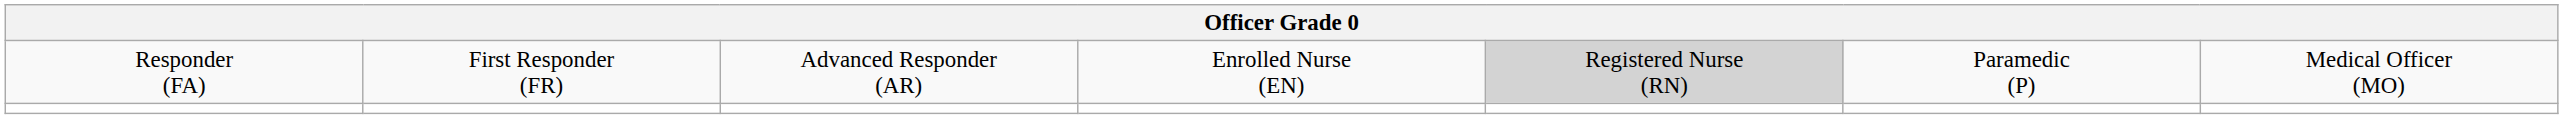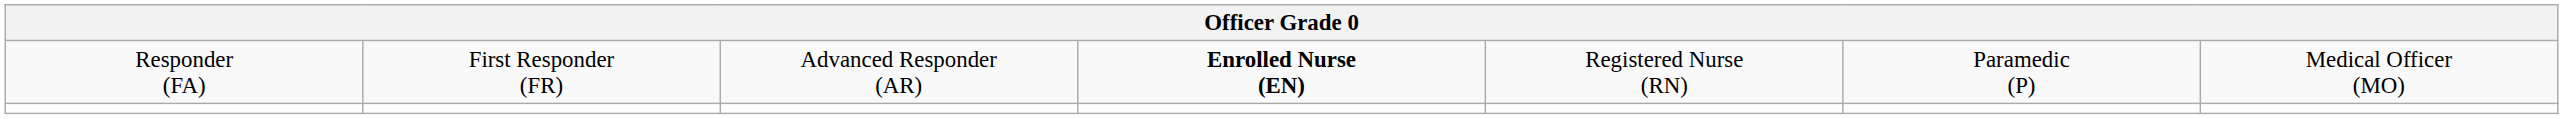Responder (FA) | column 4: normal -> bold
Responder (FA) | column 5: lightgrey background -> no background
